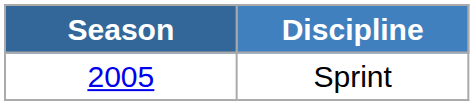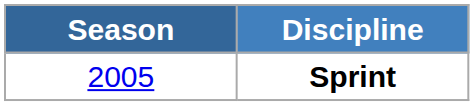2005 | column 2: normal -> bold
